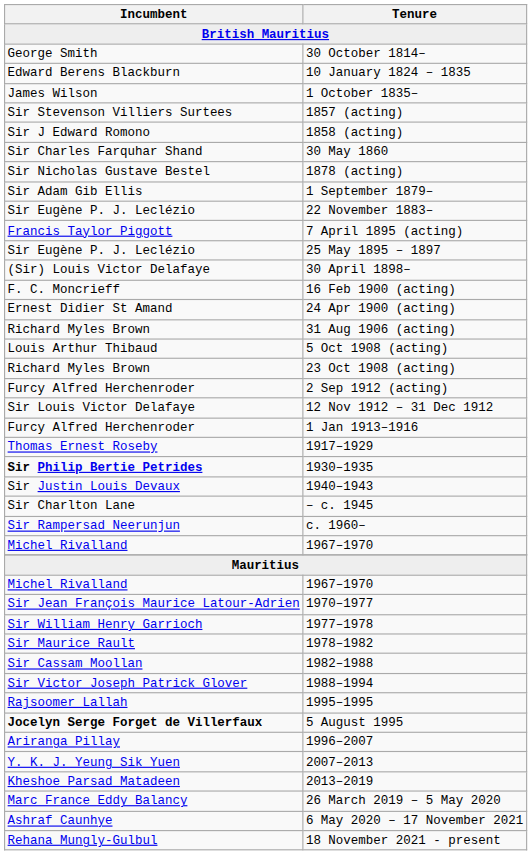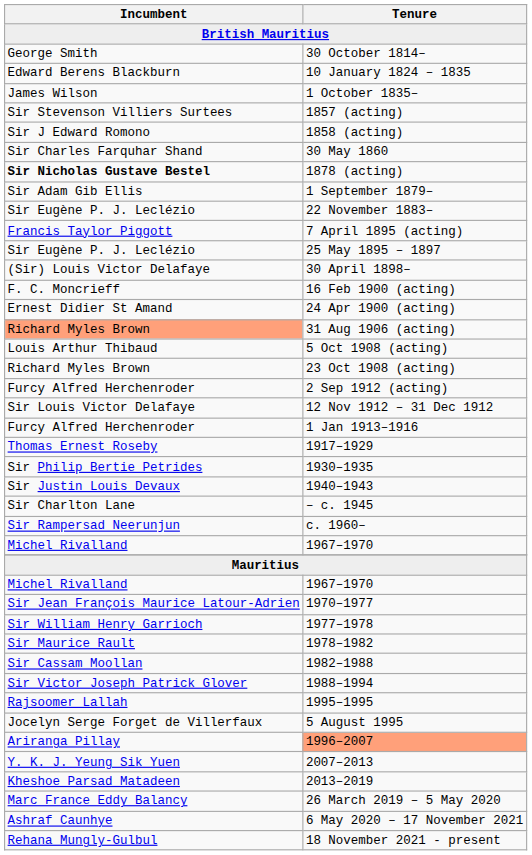1878 (acting) | Incumbent: normal -> bold
31 Aug 1906 (acting) | Incumbent: no background -> lightsalmon background
1930–1935 | Incumbent: bold -> normal
5 August 1995 | Incumbent: bold -> normal
1996–2007 | Tenure: no background -> lightsalmon background
